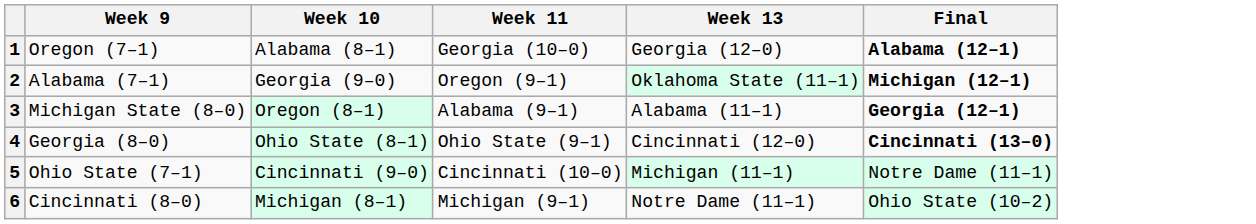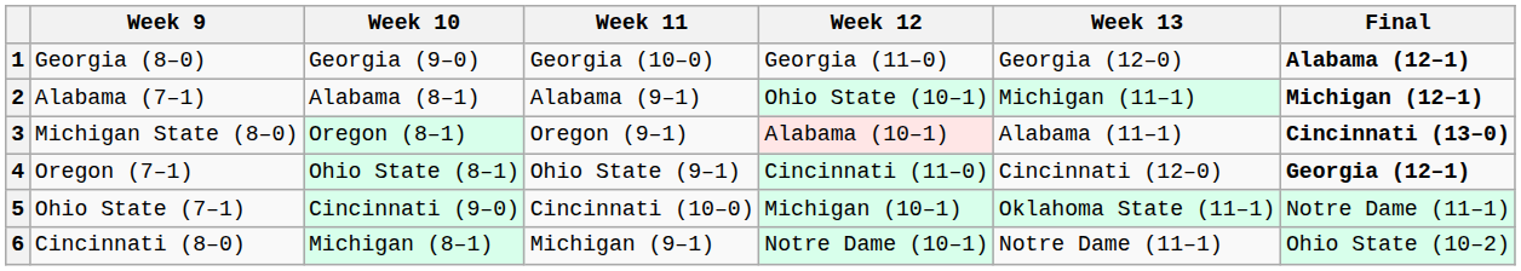+ column: Week 12 | Georgia (11–0) | Ohio State (10–1) | Alabama (10–1) | Cincinnati (11–0) | Michigan (10–1) | Notre Dame (10–1)
1 | Week 9: Oregon (7–1) -> Georgia (8–0)
1 | Week 10: Alabama (8–1) -> Georgia (9–0)
2 | Week 10: Georgia (9–0) -> Alabama (8–1)
2 | Week 11: Oregon (9–1) -> Alabama (9–1)
2 | Week 13: Oklahoma State (11–1) -> Michigan (11–1)
3 | Week 11: Alabama (9–1) -> Oregon (9–1)
3 | Final: Georgia (12–1) -> Cincinnati (13–0)
4 | Week 9: Georgia (8–0) -> Oregon (7–1)
4 | Final: Cincinnati (13–0) -> Georgia (12–1)
5 | Week 13: Michigan (11–1) -> Oklahoma State (11–1)
